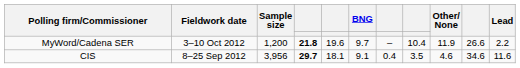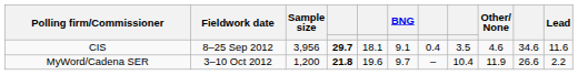rows swapped: MyWord/Cadena SER <-> CIS
